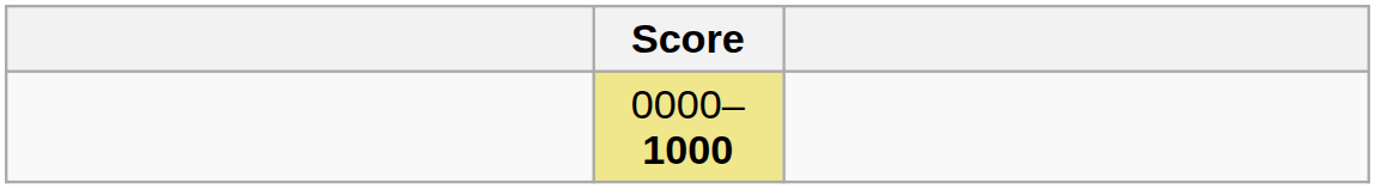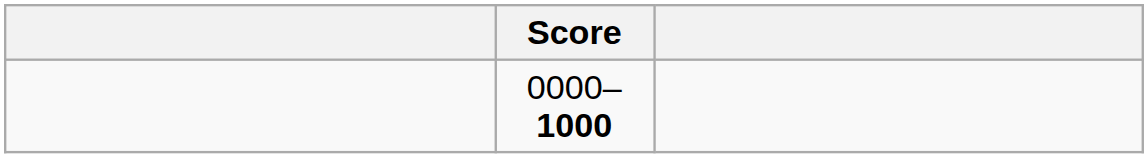row 2 | Score: khaki background -> no background
